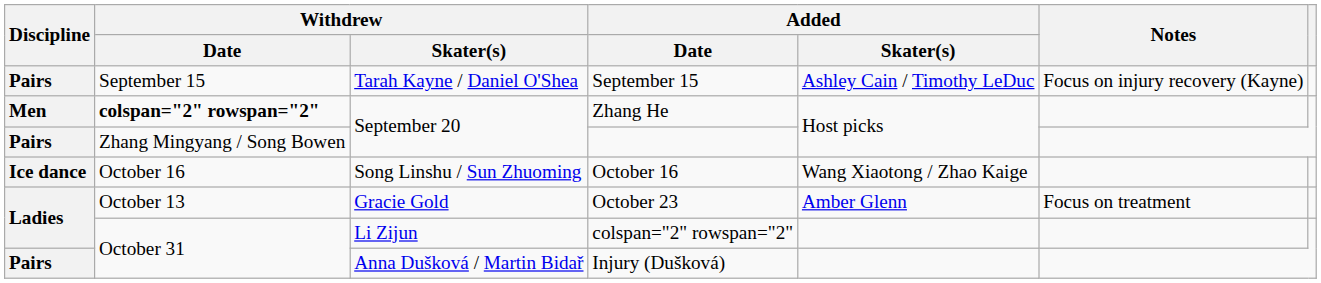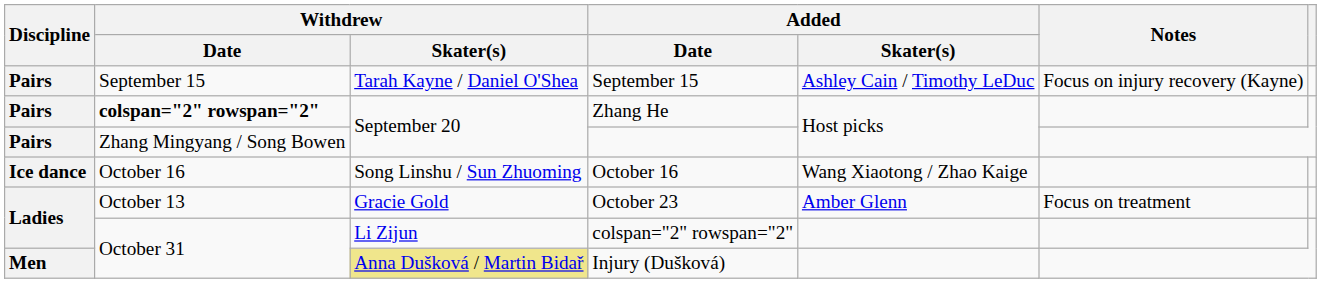Zhang He | Discipline: Men -> Pairs
Injury (Dušková) | Discipline: Pairs -> Men
Injury (Dušková) | Withdrew / Skater(s): no background -> khaki background
